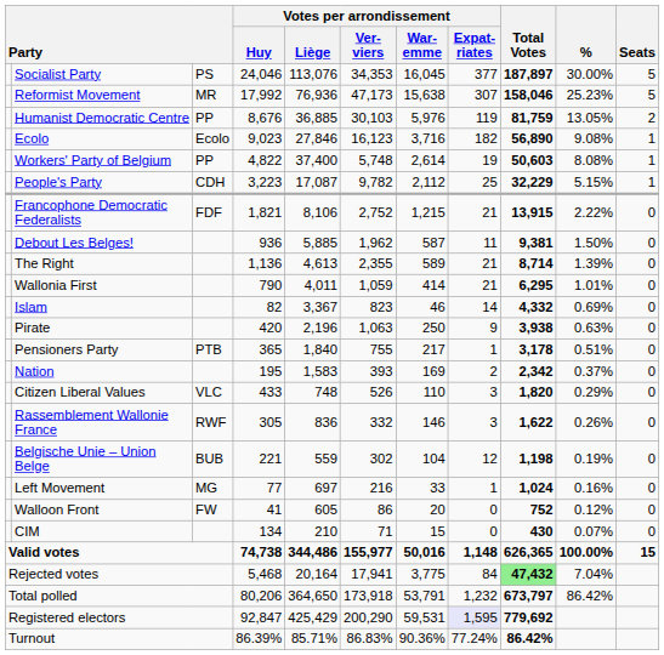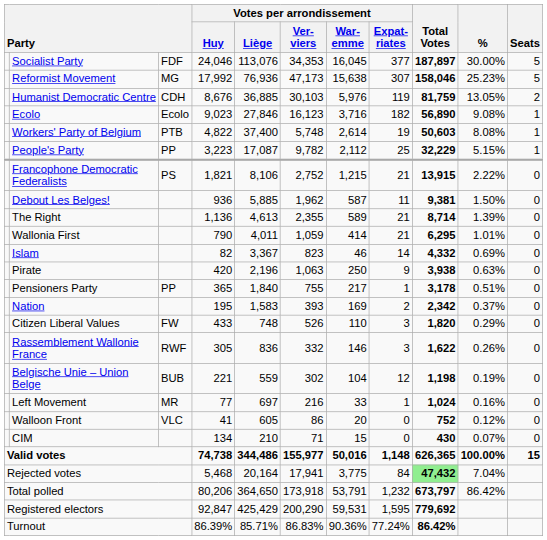Socialist Party | column 3: PS -> FDF
Reformist Movement | column 3: MR -> MG
Humanist Democratic Centre | column 3: PP -> CDH
Workers' Party of Belgium | column 3: PP -> PTB
People's Party | column 3: CDH -> PP
Francophone Democratic Federalists | column 3: FDF -> PS
Pensioners Party | column 3: PTB -> PP
Citizen Liberal Values | column 3: VLC -> FW
Left Movement | column 3: MG -> MR
Walloon Front | column 3: FW -> VLC
Registered electors | Votes per arrondissement / Expat- riates: lavender background -> no background
